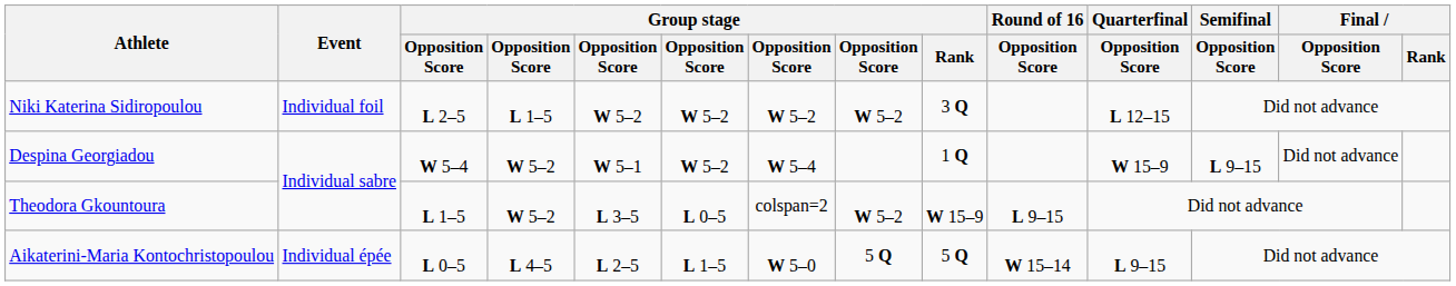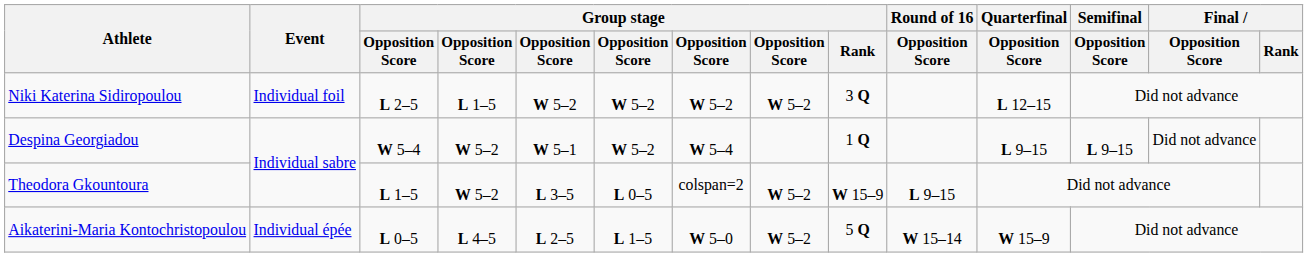Despina Georgiadou | Quarterfinal / Opposition Score: W 15–9 -> L 9–15
Aikaterini-Maria Kontochristopoulou | column 8: 5 Q -> W 5–2
Aikaterini-Maria Kontochristopoulou | Quarterfinal / Opposition Score: L 9–15 -> W 15–9
